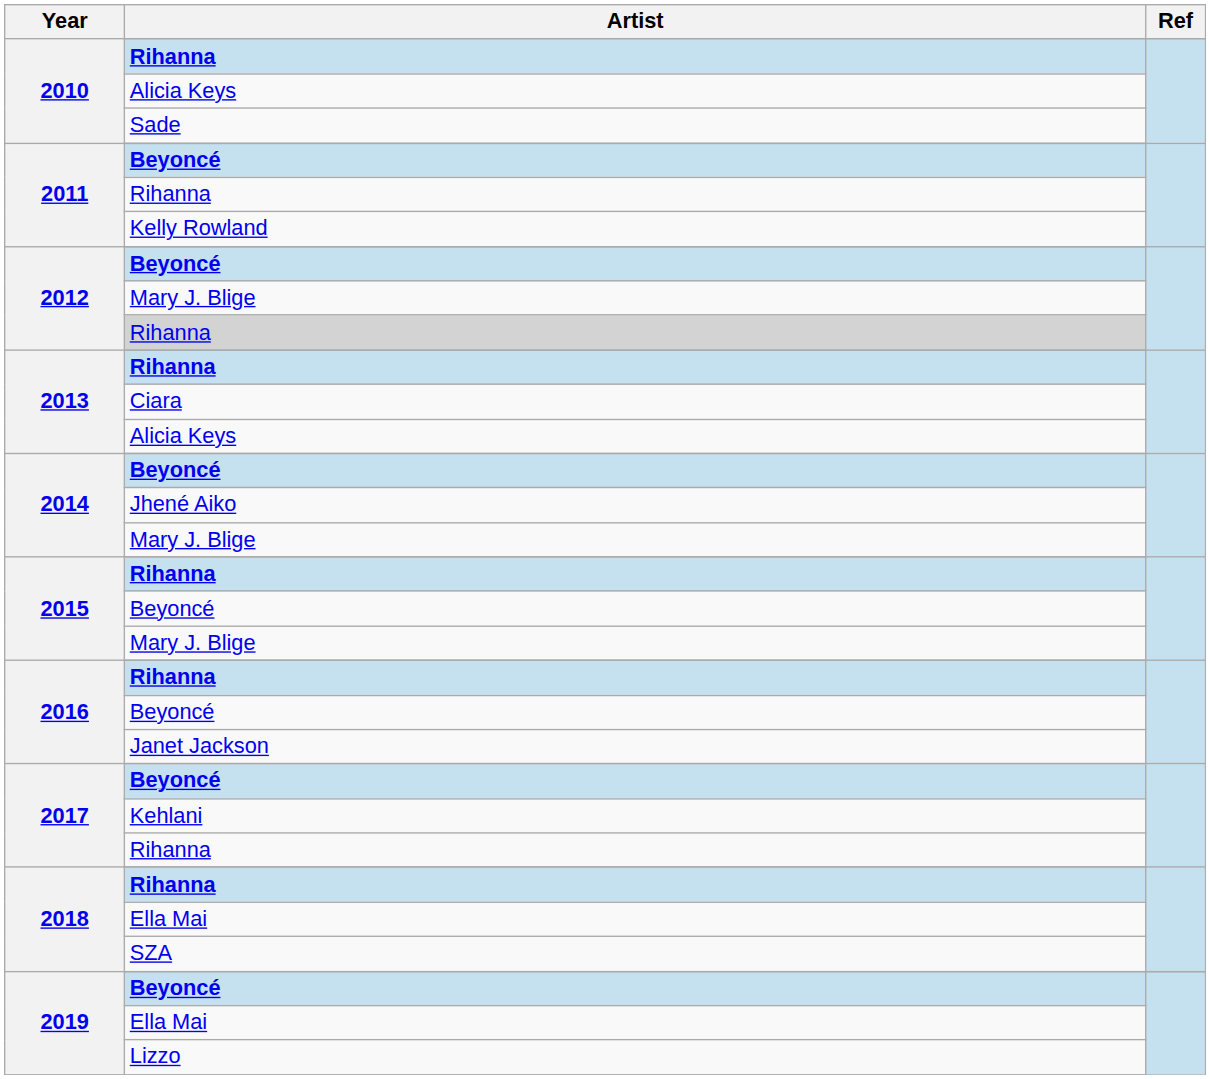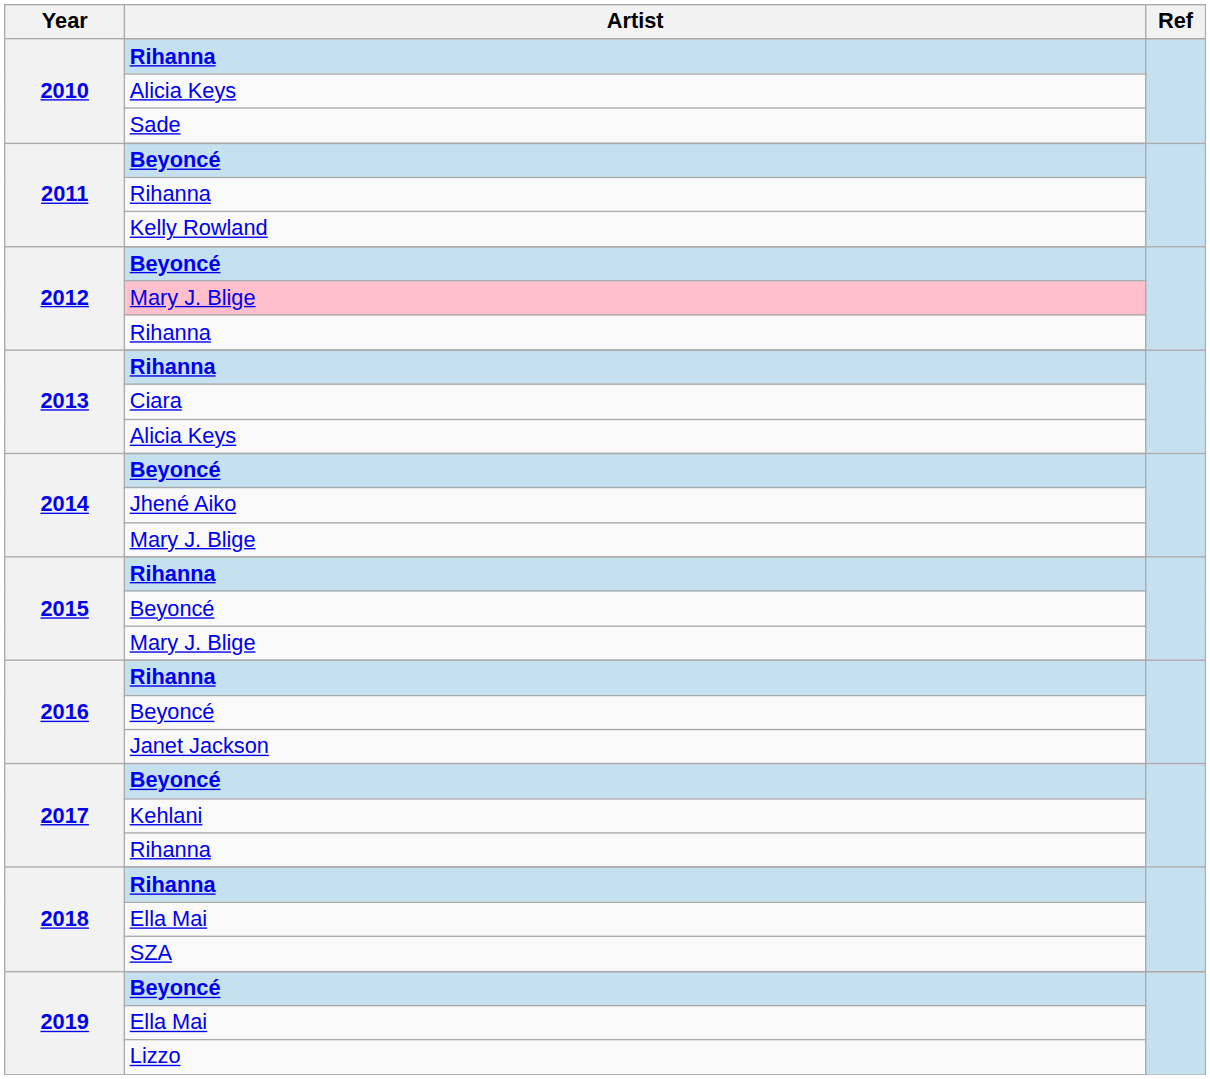2012 / Mary J. Blige | Artist: no background -> pink background
2012 / Rihanna | Artist: lightgrey background -> no background
